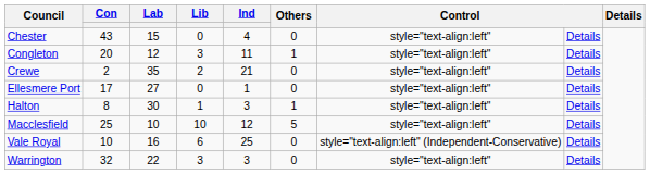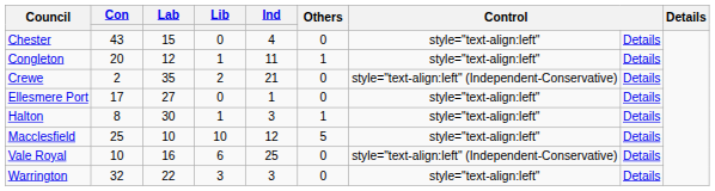Congleton | Lib: 3 -> 1
Crewe | column 7: style="text-align:left" -> style="text-align:left" (Independent-Conservative)
